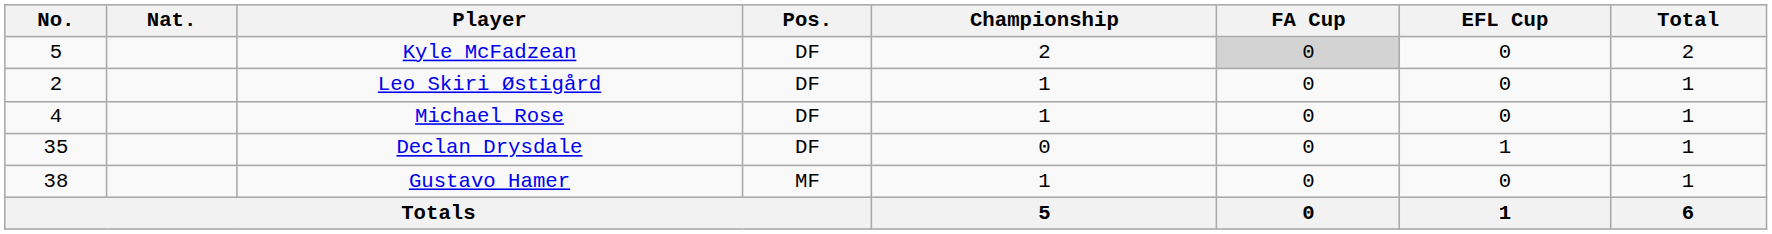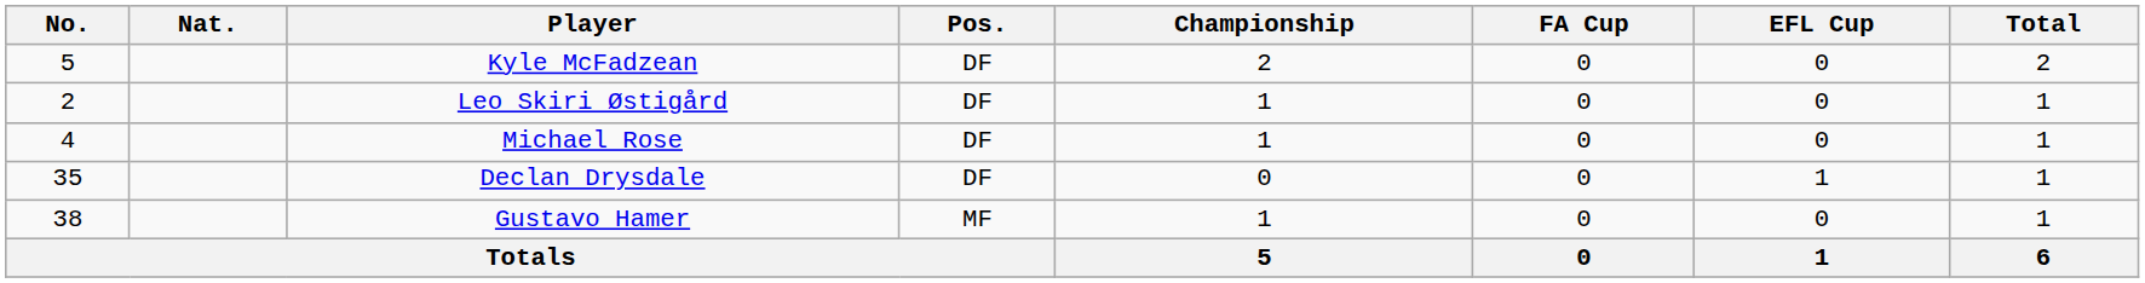Kyle McFadzean | FA Cup: lightgrey background -> no background
